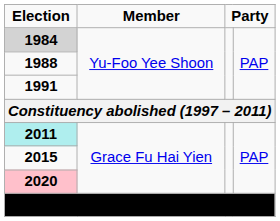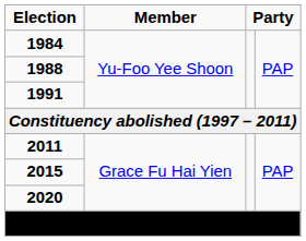1984 | Election: lightgrey background -> no background
2011 | Election: paleturquoise background -> no background
2020 | Election: pink background -> no background
